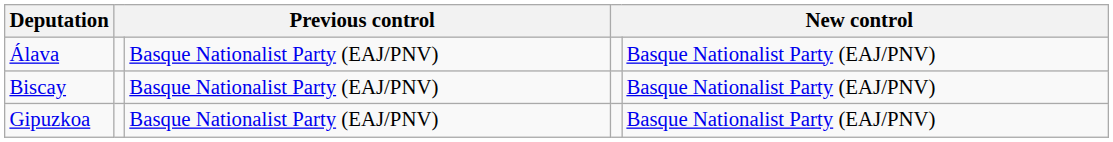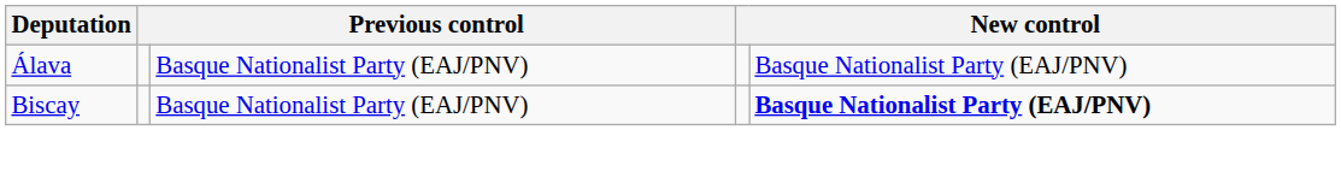Biscay | column 5: normal -> bold
- row: Gipuzkoa | Basque Nationalist Party (EAJ/PNV) | Basque Nationalist Party (EAJ/PNV)
